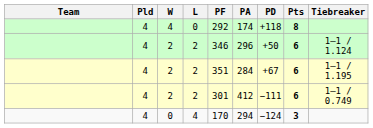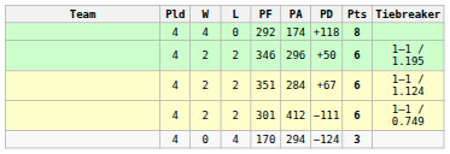row 3 | Tiebreaker: 1–1 / 1.124 -> 1–1 / 1.195
row 4 | Tiebreaker: 1–1 / 1.195 -> 1–1 / 1.124
